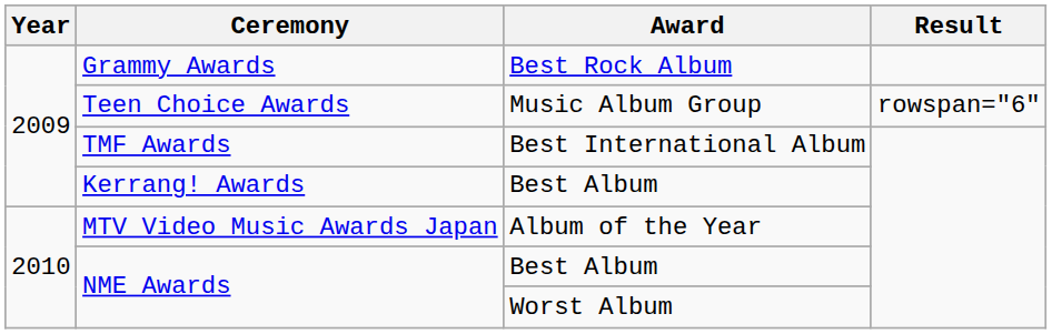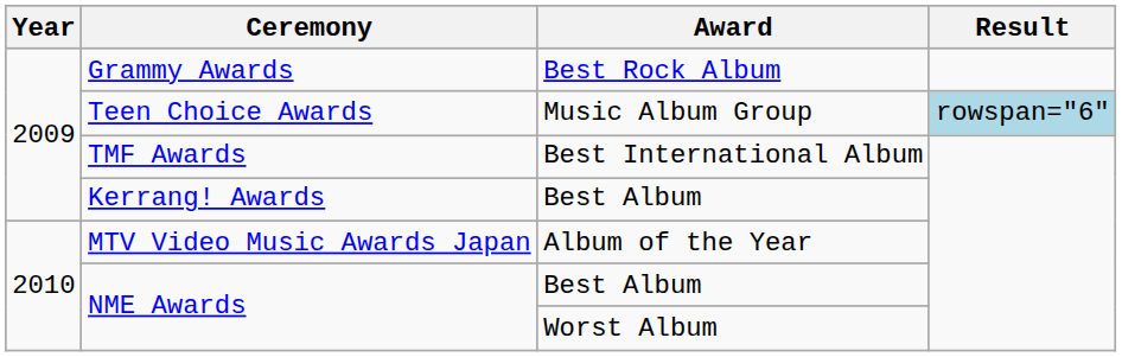Teen Choice Awards | Result: no background -> lightblue background
